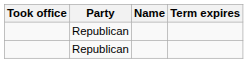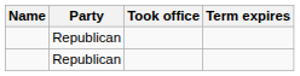columns swapped: Name <-> Took office
